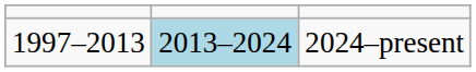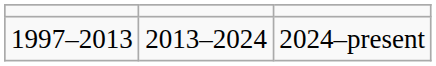2024–present | column 2: lightblue background -> no background
